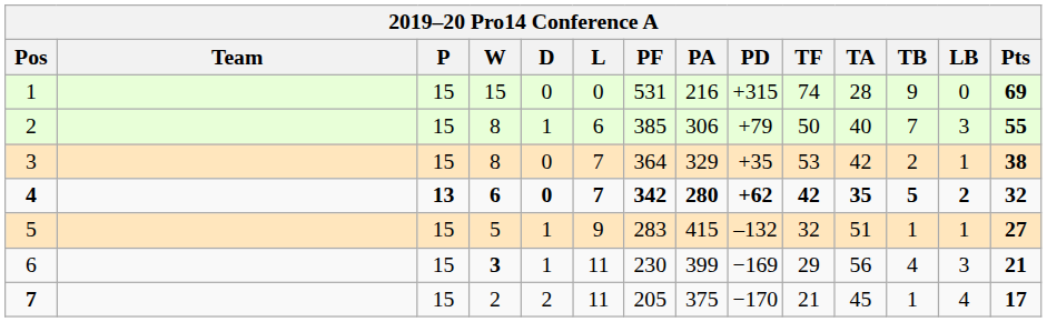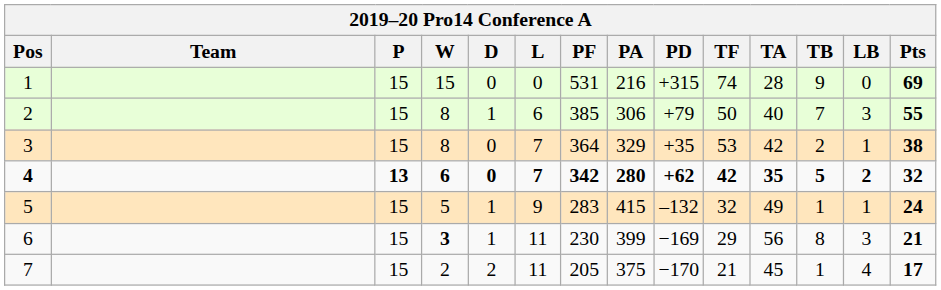row 7 | TA: 51 -> 49
row 7 | Pts: 27 -> 24
row 8 | TB: 4 -> 8
row 9 | Pos: bold -> normal
